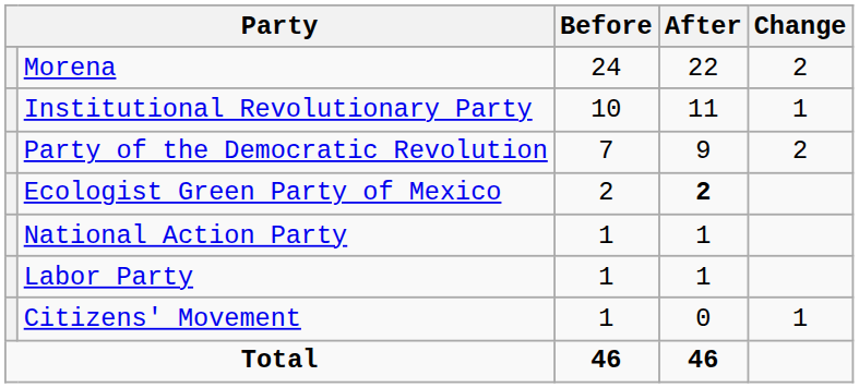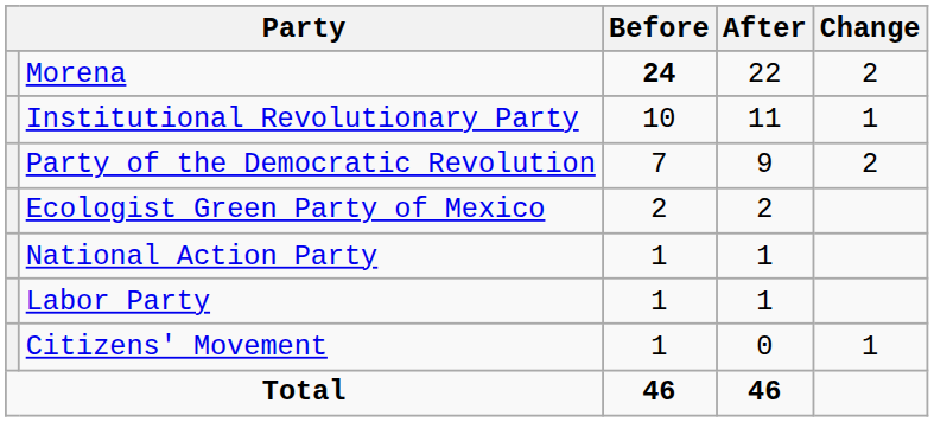Morena | Before: normal -> bold
Ecologist Green Party of Mexico | After: bold -> normal
